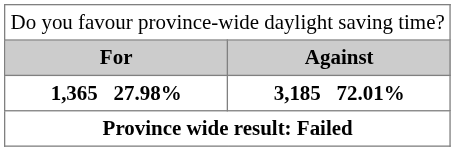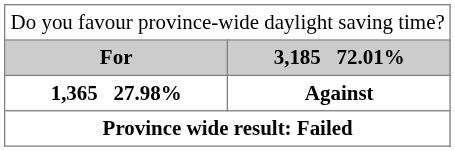For | column 2: Against -> 3,185 72.01%
1,365 27.98% | column 2: 3,185 72.01% -> Against
